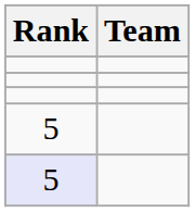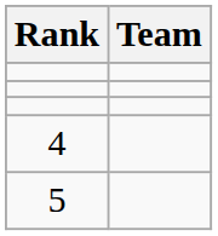row 5 | Rank: 5 -> 4
row 6 | Rank: lavender background -> no background
